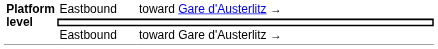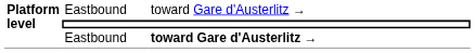row 2 | column 3: normal -> bold
